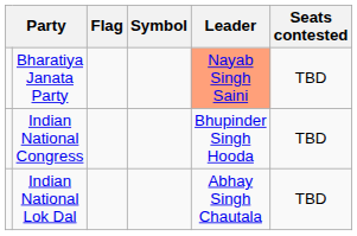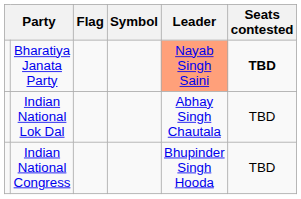Bharatiya Janata Party | Seats contested: normal -> bold
rows swapped: Indian National Congress <-> Indian National Lok Dal
